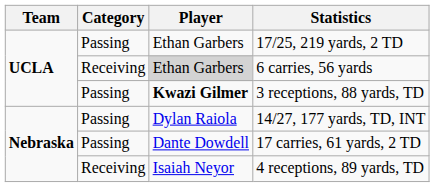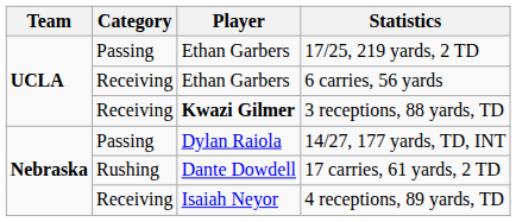6 carries, 56 yards | Player: lightgrey background -> no background
3 receptions, 88 yards, TD | Category: Passing -> Receiving
17 carries, 61 yards, 2 TD | Category: Passing -> Rushing
